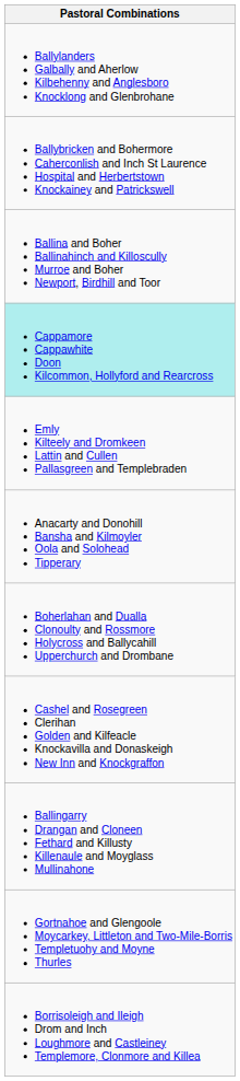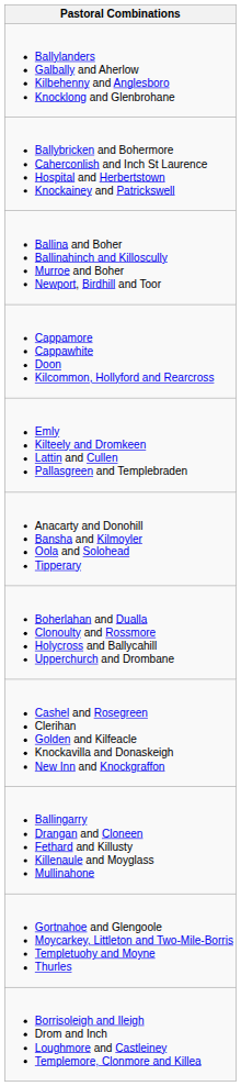row 5 | column 1: paleturquoise background -> no background
